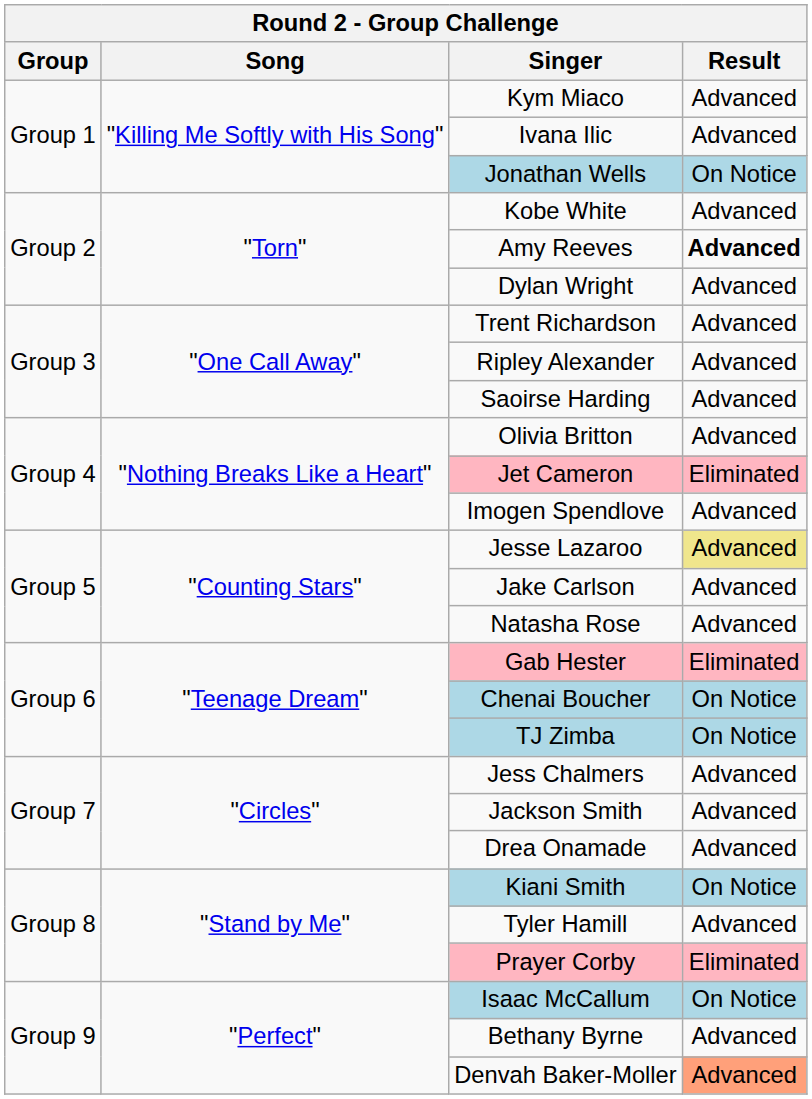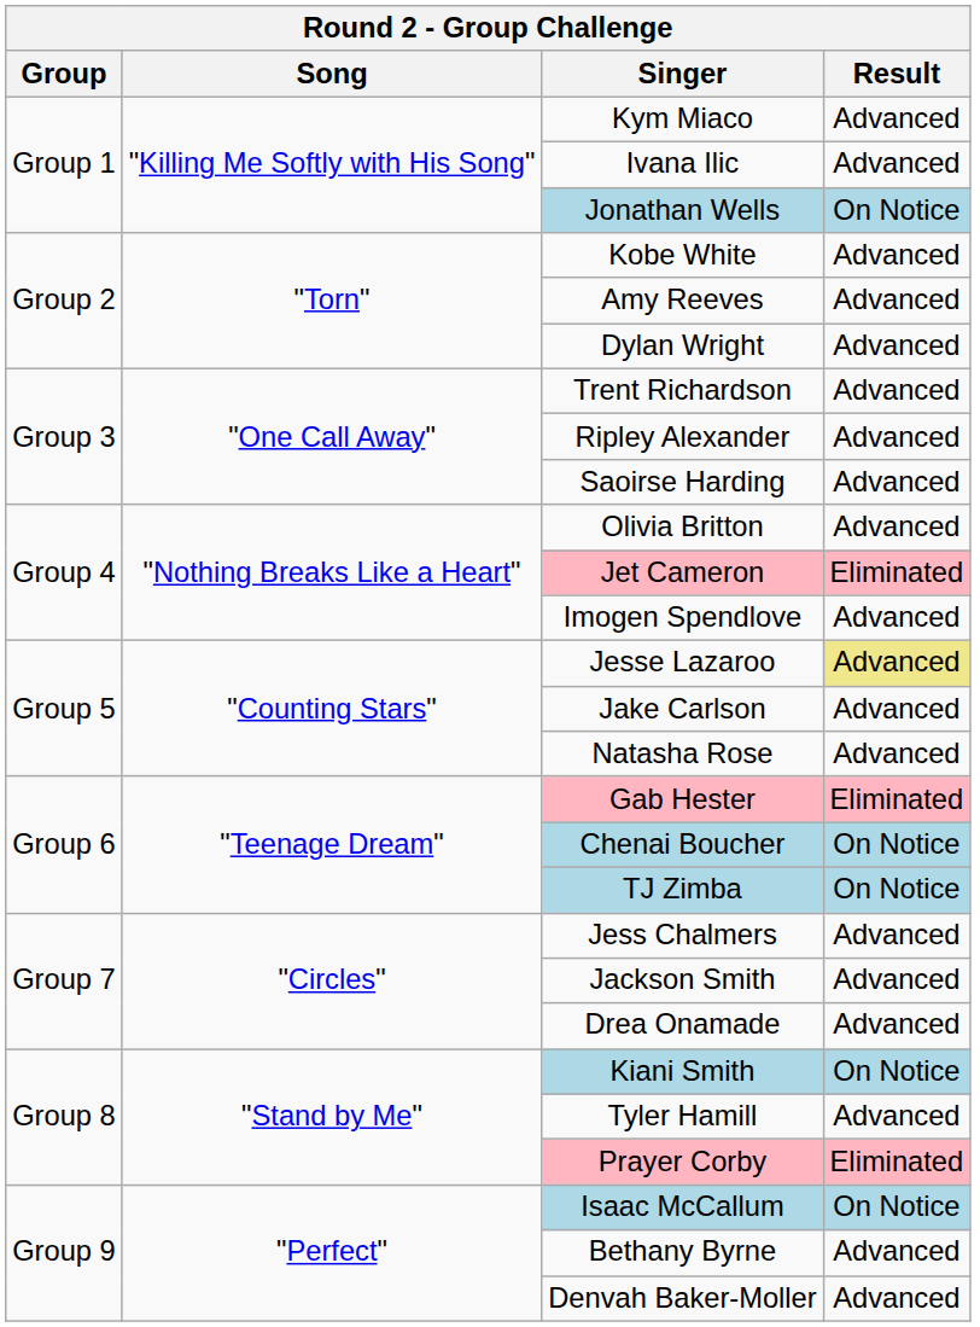Amy Reeves | Result: bold -> normal
Denvah Baker-Moller | Result: lightsalmon background -> no background
